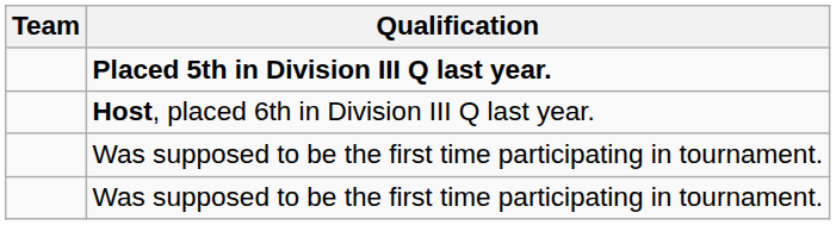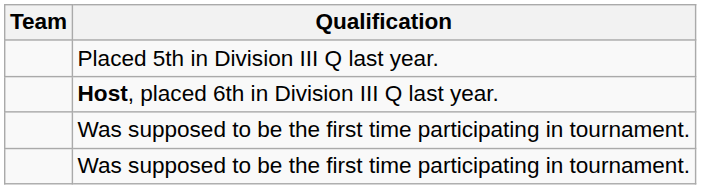row 2 | Qualification: bold -> normal
